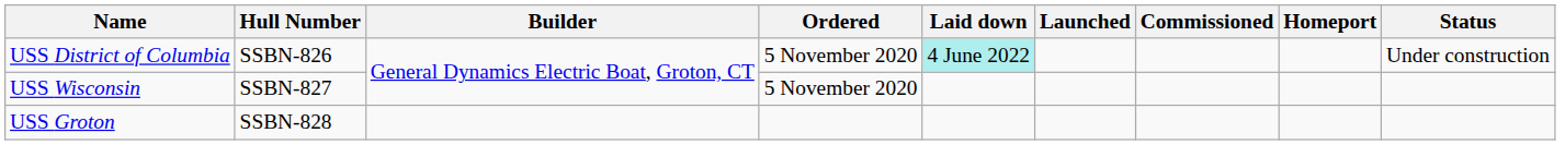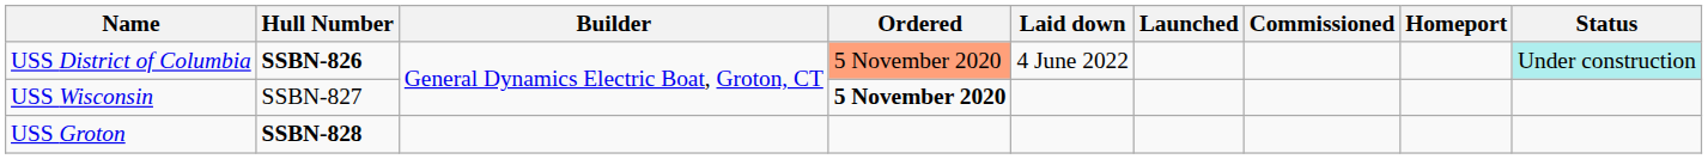USS District of Columbia | Hull Number: normal -> bold
USS District of Columbia | Ordered: no background -> lightsalmon background
USS District of Columbia | Laid down: paleturquoise background -> no background
USS District of Columbia | Status: no background -> paleturquoise background
USS Wisconsin | Ordered: normal -> bold
USS Groton | Hull Number: normal -> bold
